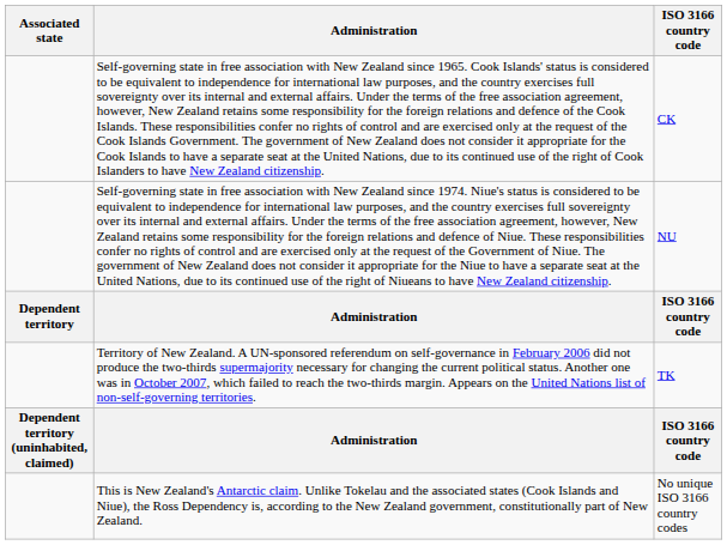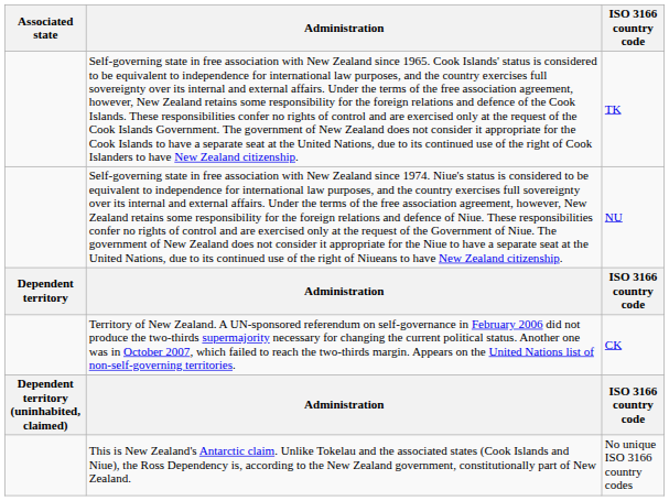row 2 | ISO 3166 country code: CK -> TK
row 5 | ISO 3166 country code: TK -> CK
